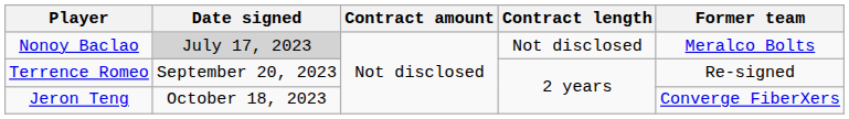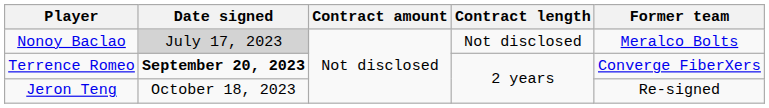Terrence Romeo | Date signed: normal -> bold
Terrence Romeo | Former team: Re-signed -> Converge FiberXers
Jeron Teng | Former team: Converge FiberXers -> Re-signed
